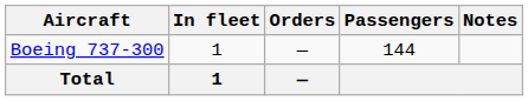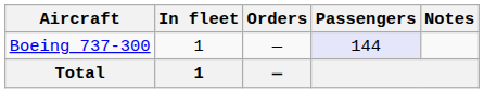Boeing 737-300 | Passengers: no background -> lavender background
